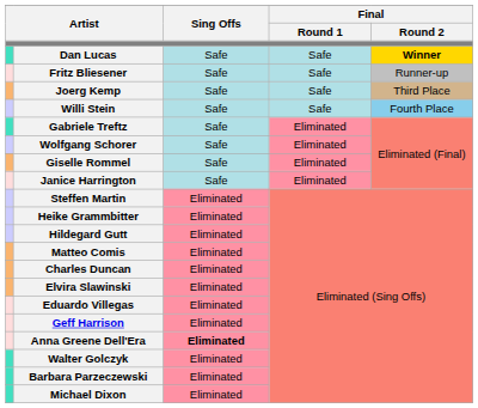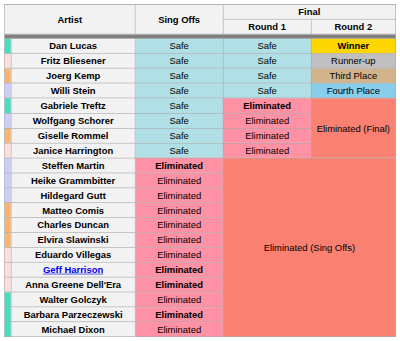Gabriele Treftz | Final / Round 1: normal -> bold
Steffen Martin | Sing Offs: normal -> bold
Geff Harrison | Sing Offs: normal -> bold
Barbara Parzeczewski | Sing Offs: normal -> bold
